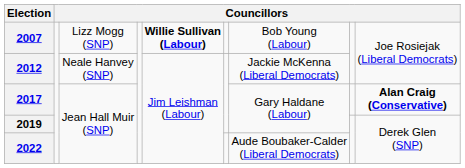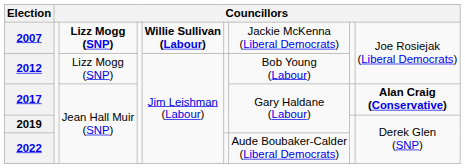2007 | column 3: normal -> bold
2007 | column 7: Bob Young (Labour) -> Jackie McKenna (Liberal Democrats)
2012 | column 3: Neale Hanvey (SNP) -> Lizz Mogg (SNP)
2012 | column 7: Jackie McKenna (Liberal Democrats) -> Bob Young (Labour)
